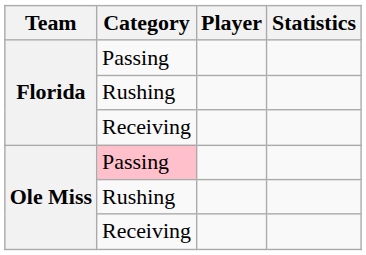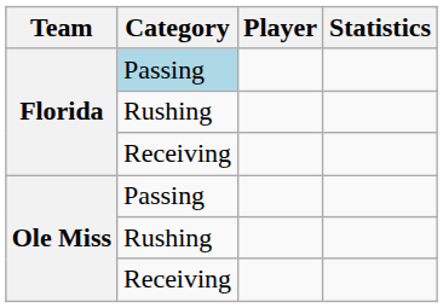Florida / Passing | Category: no background -> lightblue background
Ole Miss / Passing | Category: pink background -> no background
